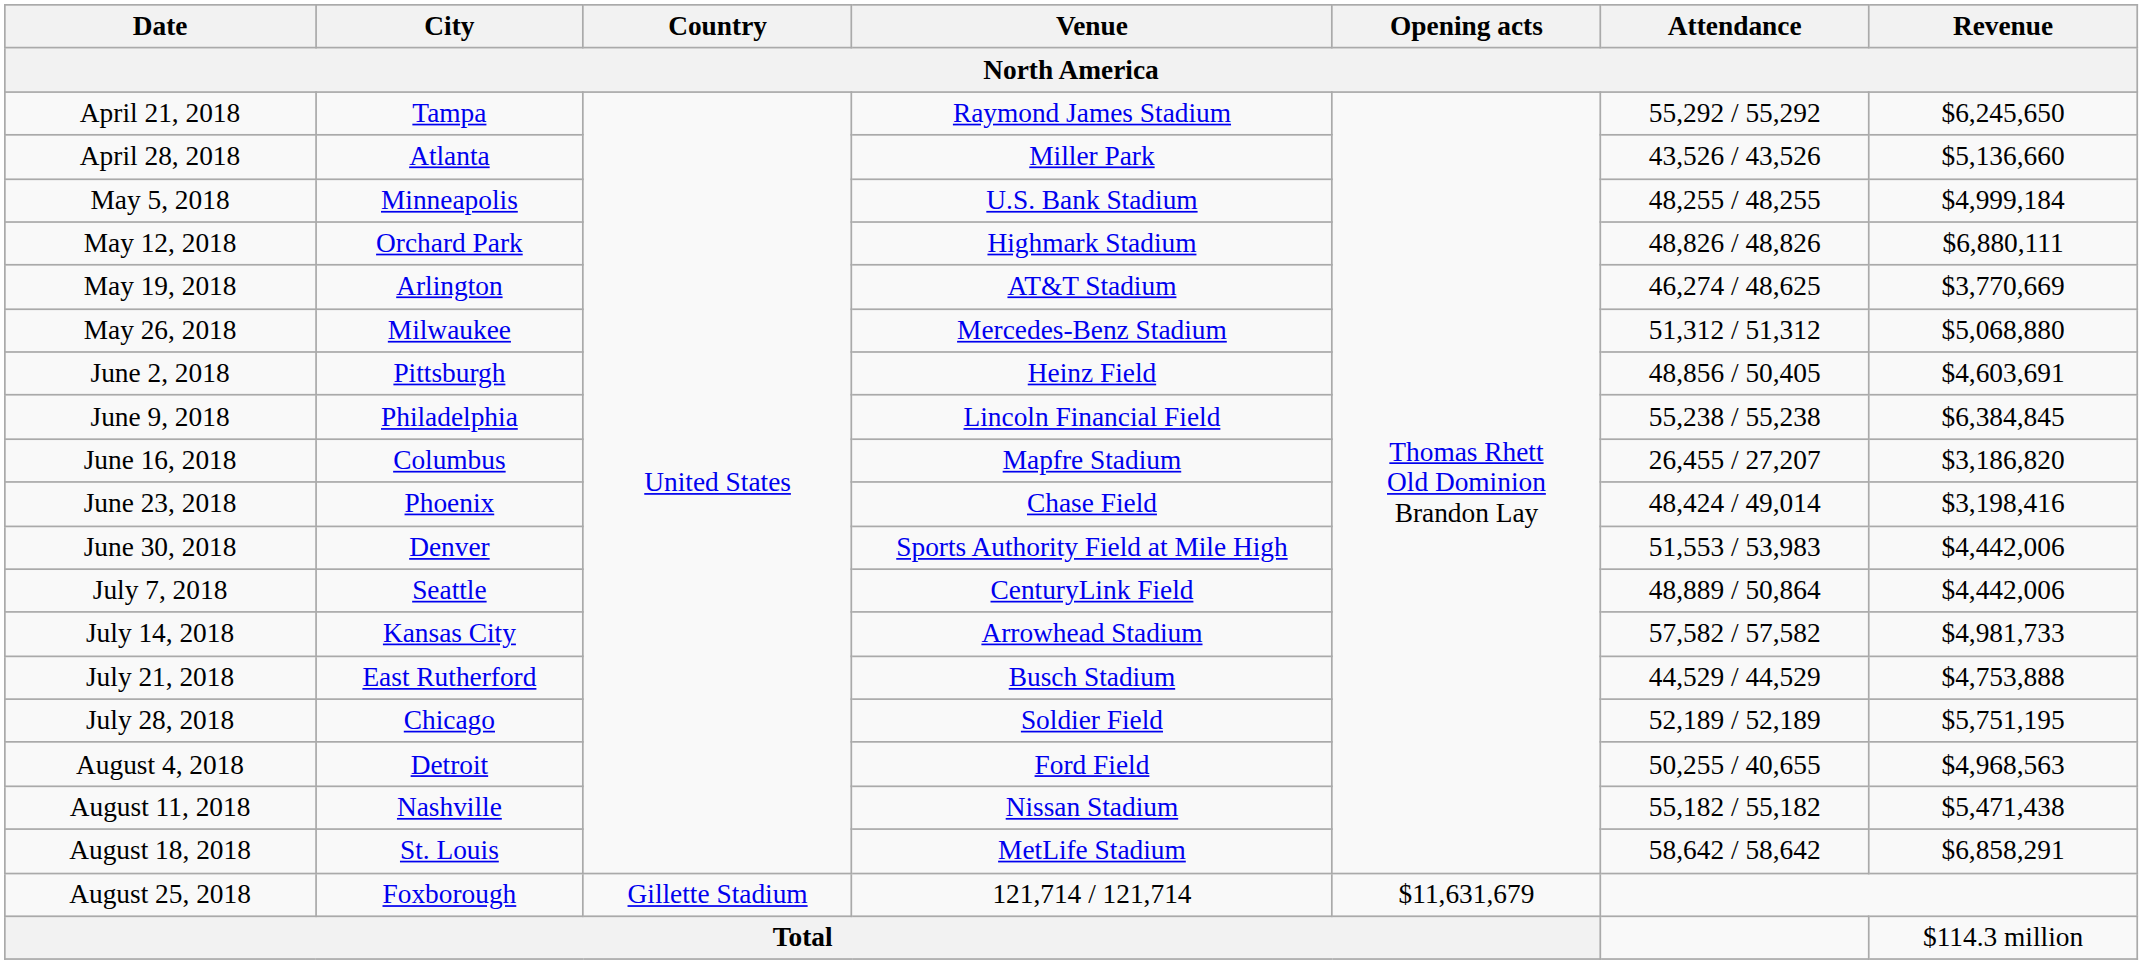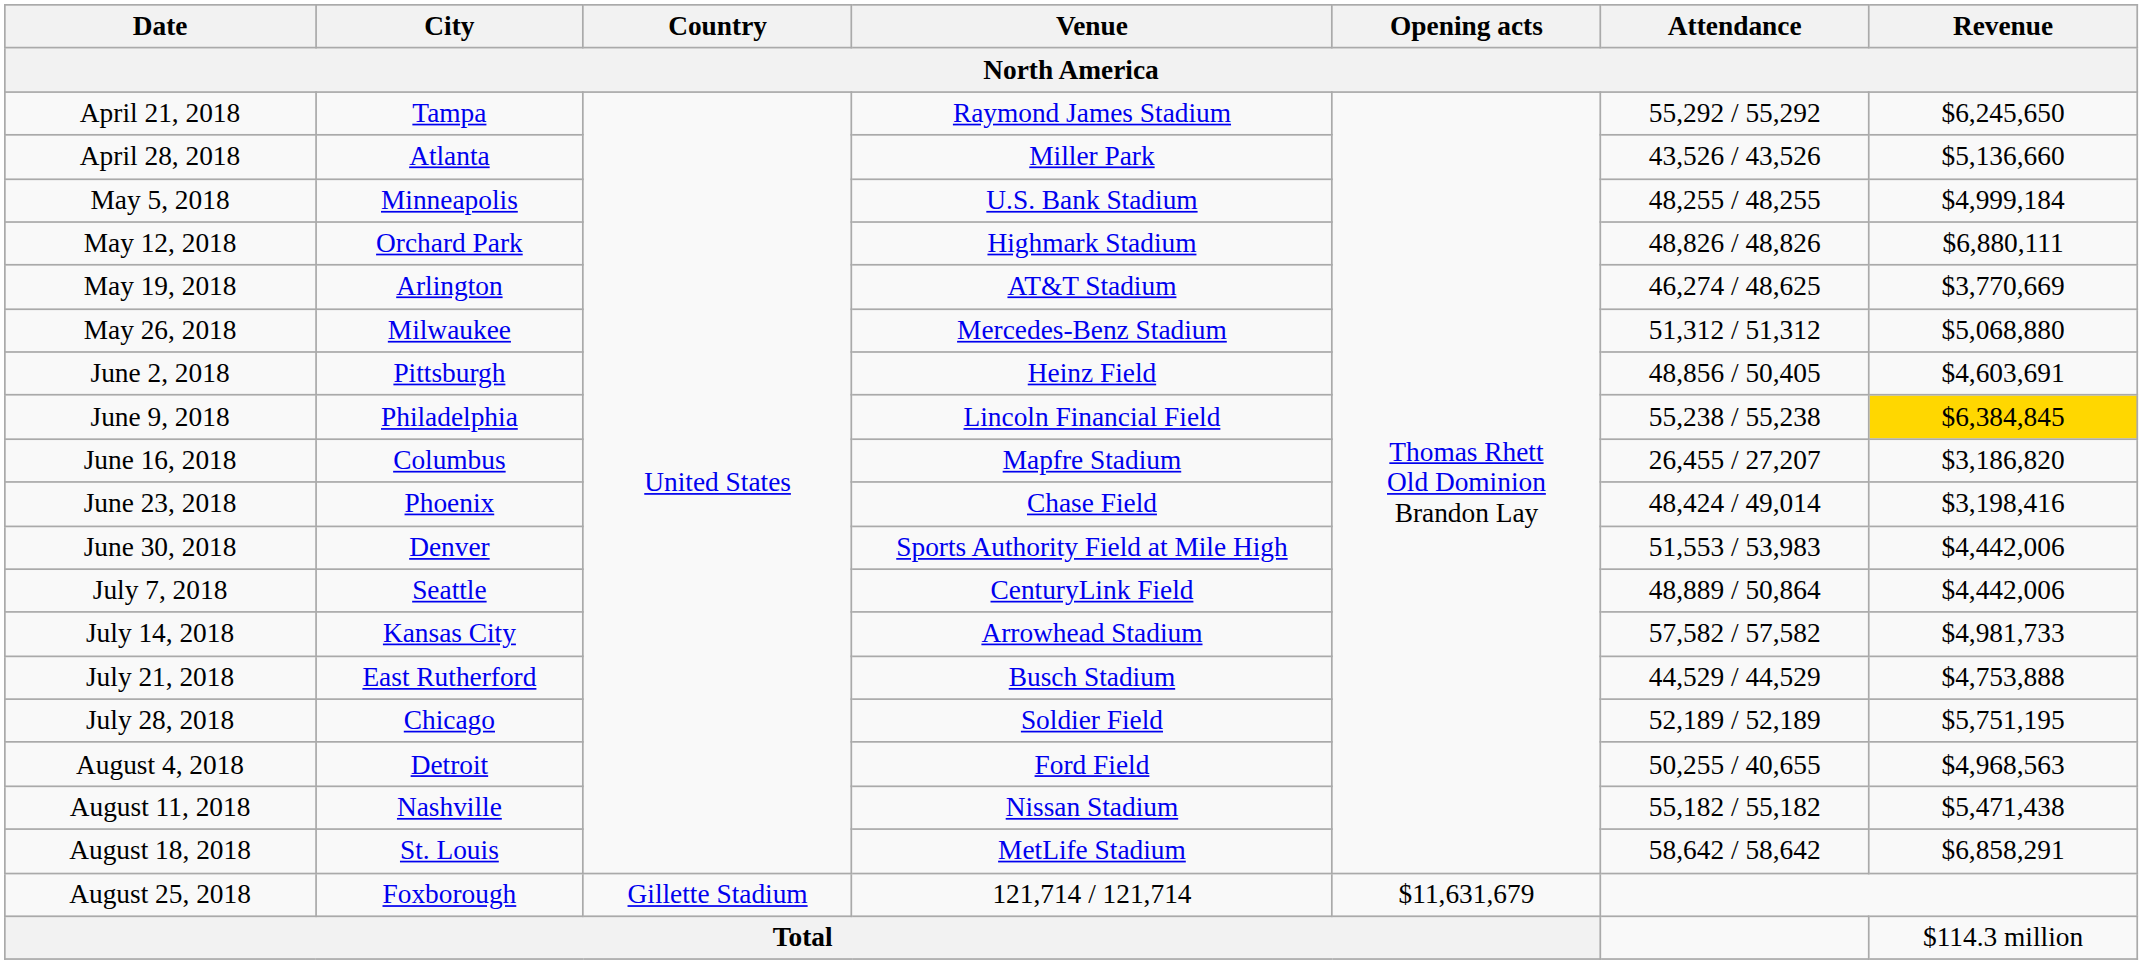June 9, 2018 | Revenue: no background -> gold background
